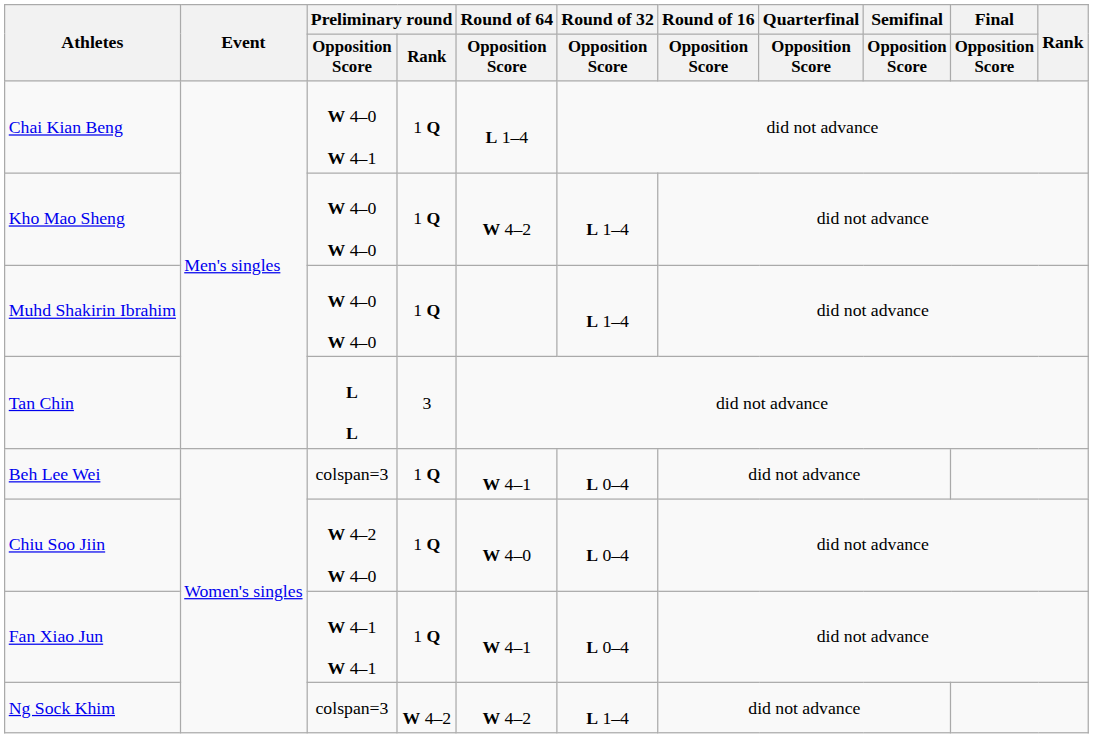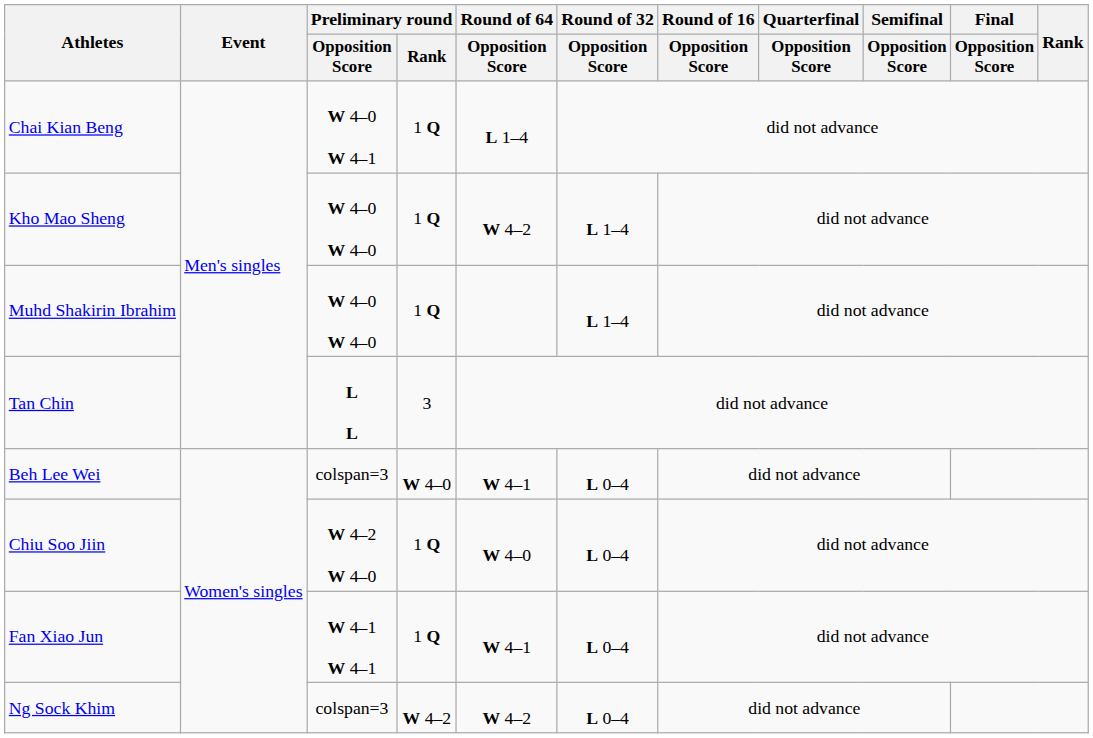Beh Lee Wei | Preliminary round / Rank: 1 Q -> W 4–0
Ng Sock Khim | Round of 32 / Opposition Score: L 1–4 -> L 0–4
